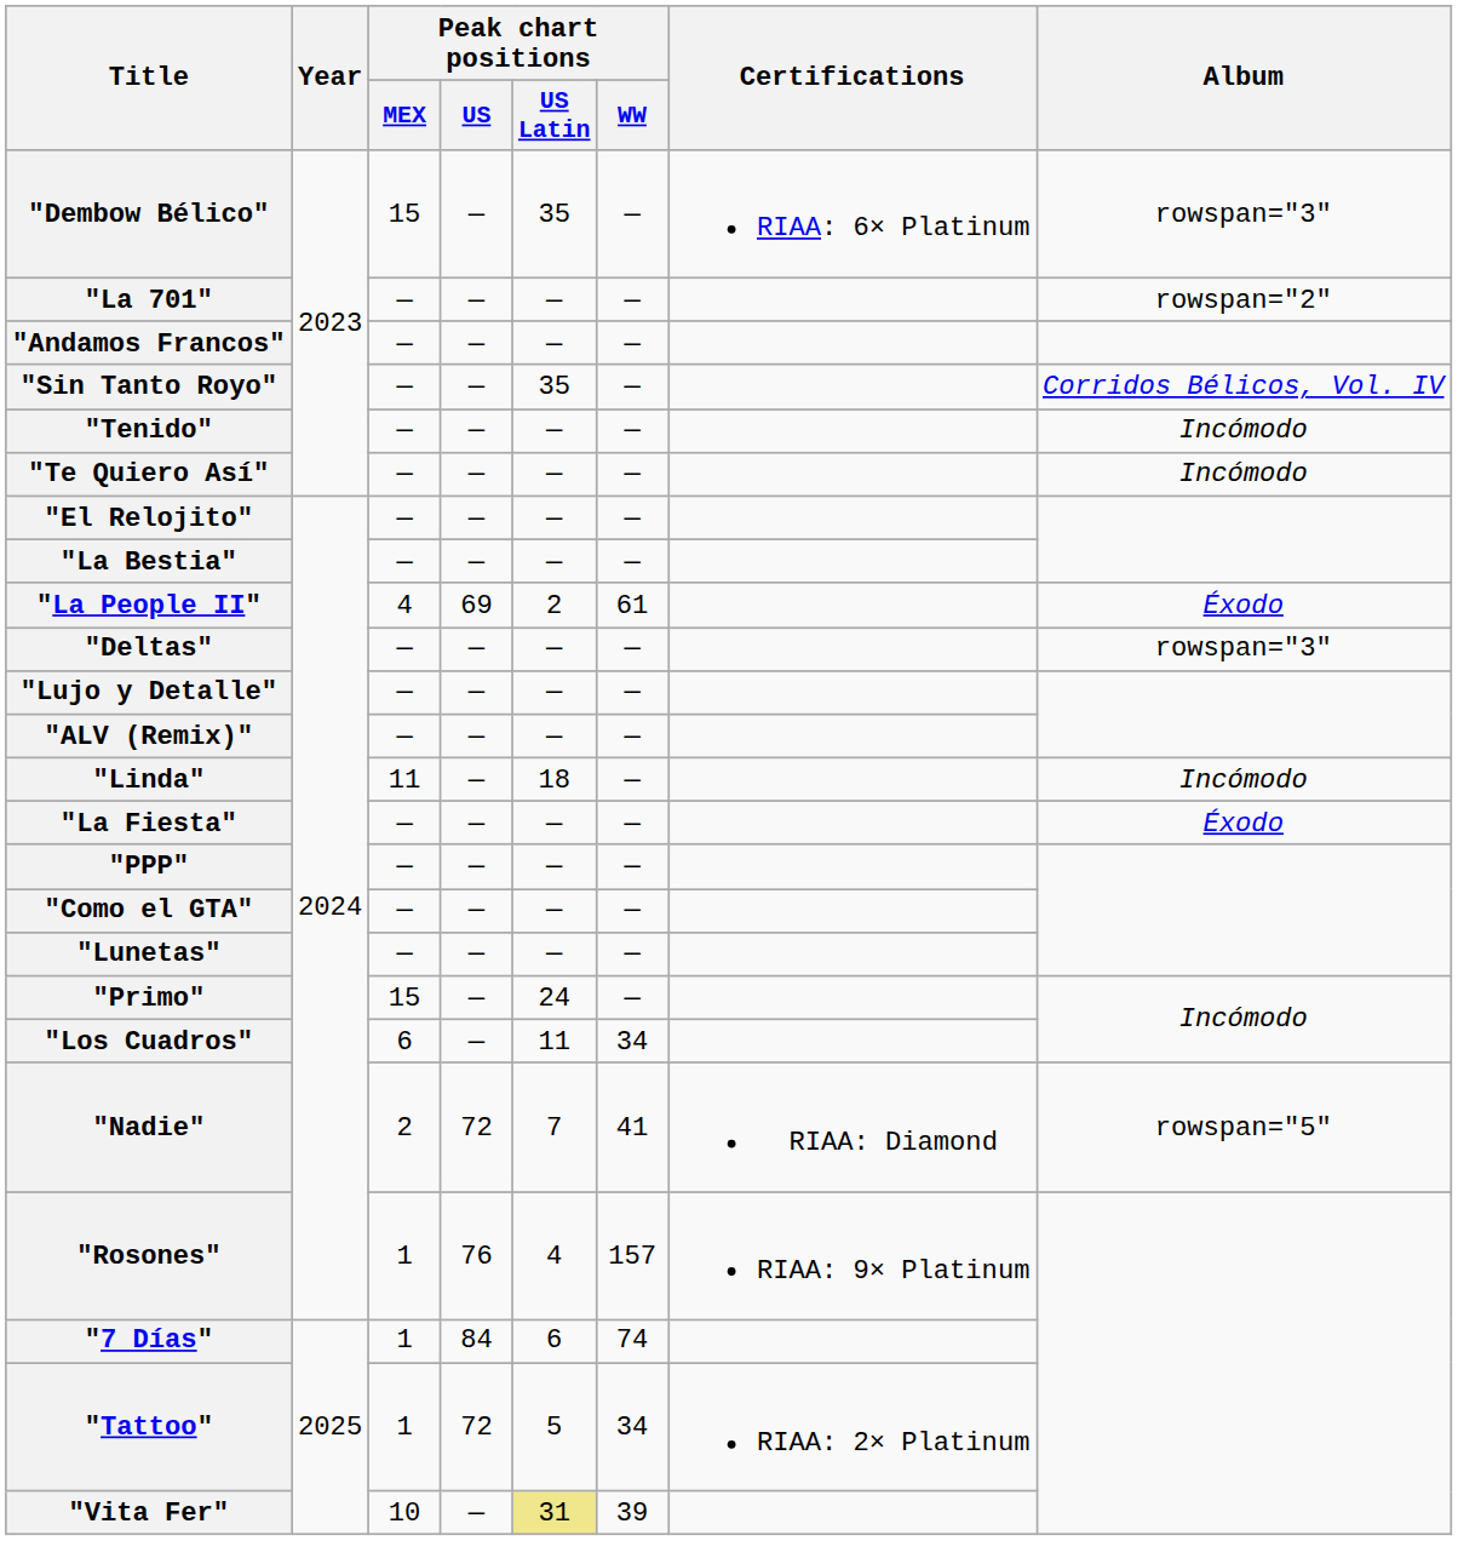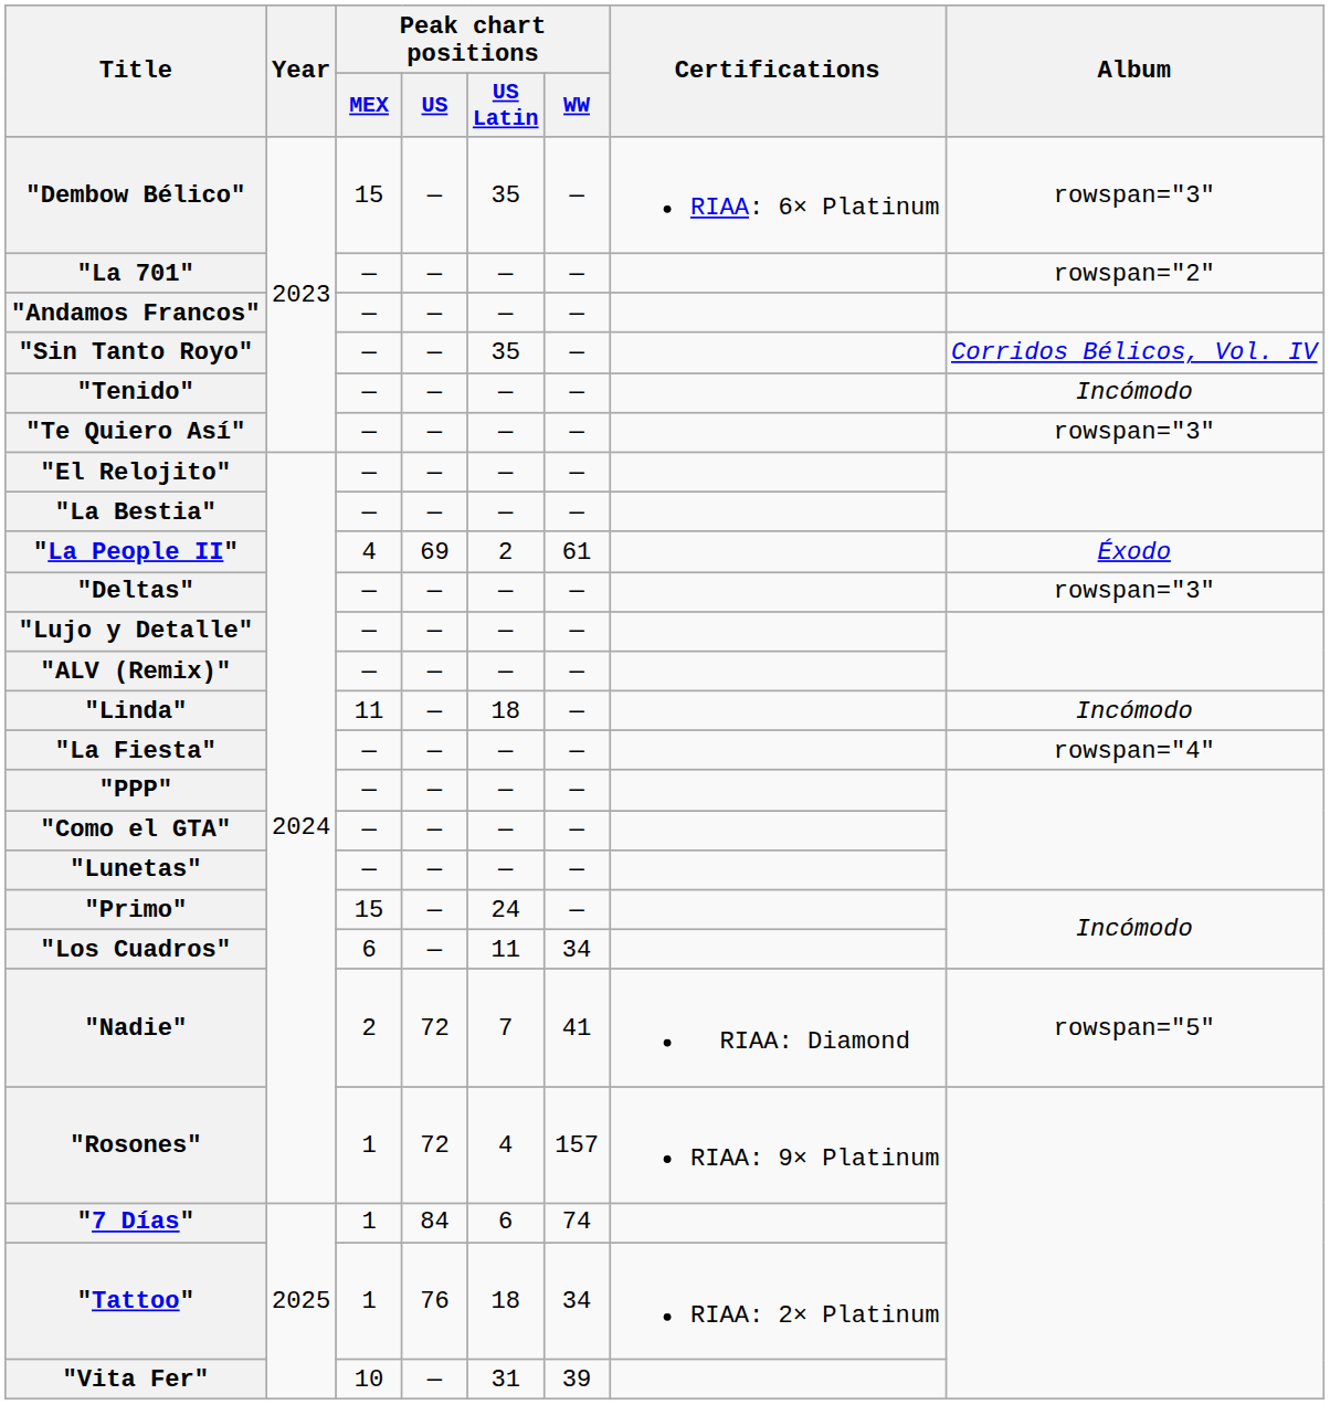"Te Quiero Así" | Album: Incómodo -> rowspan="3"
"La Fiesta" | Album: Éxodo -> rowspan="4"
"Rosones" | Peak chart positions / US: 76 -> 72
"Tattoo" | Peak chart positions / US: 72 -> 76
"Tattoo" | Peak chart positions / US Latin: 5 -> 18
"Vita Fer" | Peak chart positions / US Latin: khaki background -> no background
